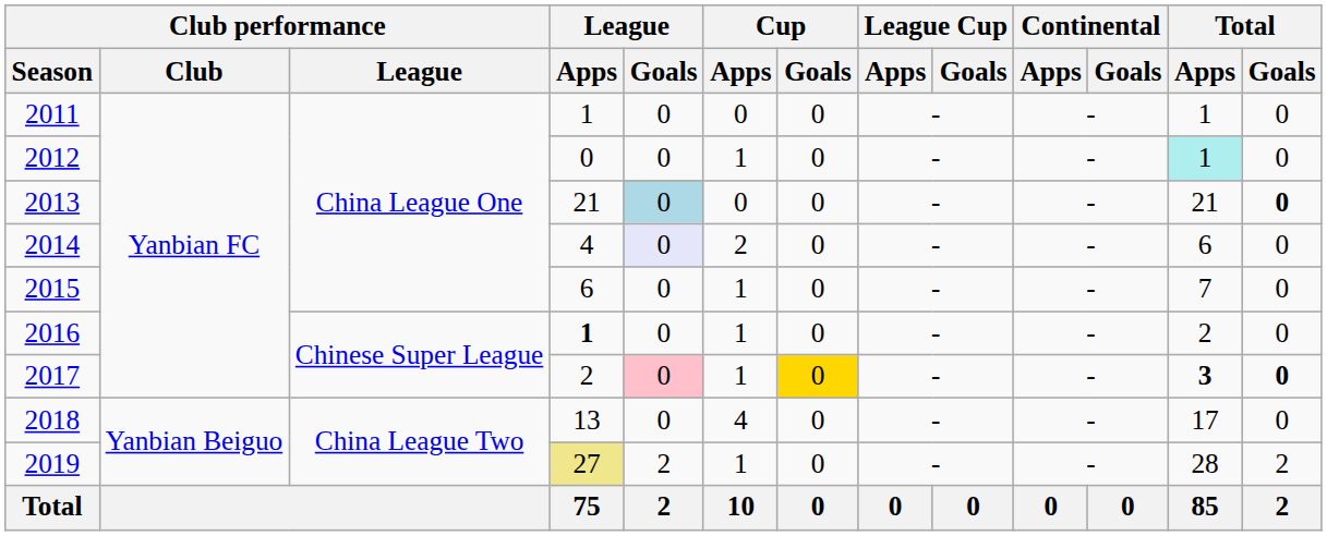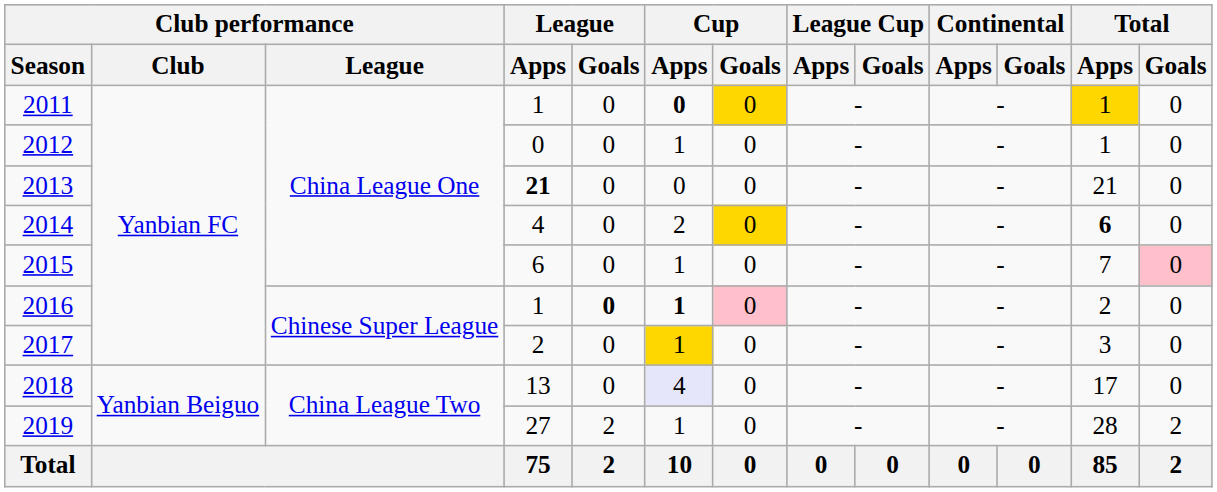2011 | Cup / Apps: normal -> bold
2011 | Cup / Goals: no background -> gold background
2011 | Total / Apps: no background -> gold background
2012 | Total / Apps: paleturquoise background -> no background
2013 | League / Apps: normal -> bold
2013 | League / Goals: lightblue background -> no background
2013 | Total / Goals: bold -> normal
2014 | League / Goals: lavender background -> no background
2014 | Cup / Goals: no background -> gold background
2014 | Total / Apps: normal -> bold
2015 | Total / Goals: no background -> pink background
2016 | League / Apps: bold -> normal
2016 | League / Goals: normal -> bold
2016 | Cup / Apps: normal -> bold
2016 | Cup / Goals: no background -> pink background
2017 | League / Goals: pink background -> no background
2017 | Cup / Apps: no background -> gold background
2017 | Cup / Goals: gold background -> no background
2017 | Total / Apps: bold -> normal
2017 | Total / Goals: bold -> normal
2018 | Cup / Apps: no background -> lavender background
2019 | League / Apps: khaki background -> no background
